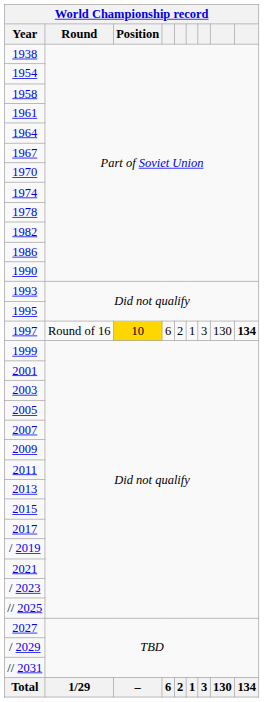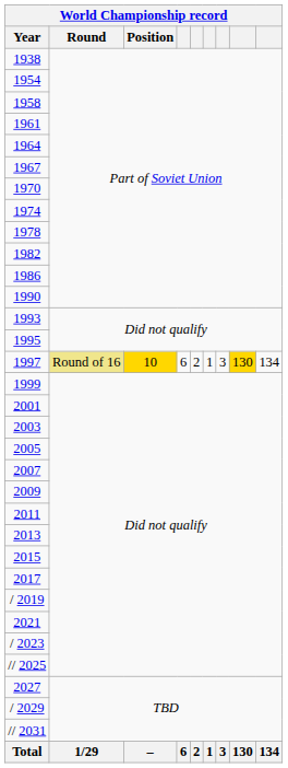1997 | Round: no background -> khaki background
1997 | column 8: no background -> gold background
1997 | column 9: bold -> normal
